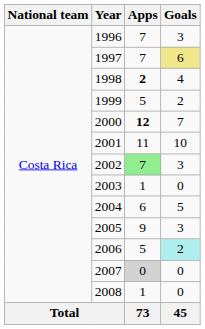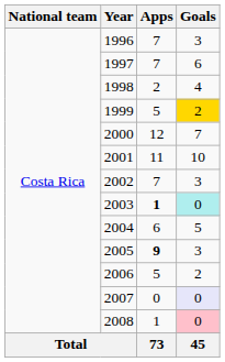1997 | Goals: khaki background -> no background
1998 | Apps: bold -> normal
1999 | Goals: no background -> gold background
2000 | Apps: bold -> normal
2002 | Apps: lightgreen background -> no background
2003 | Apps: normal -> bold
2003 | Goals: no background -> paleturquoise background
2005 | Apps: normal -> bold
2006 | Goals: paleturquoise background -> no background
2007 | Apps: lightgrey background -> no background
2007 | Goals: no background -> lavender background
2008 | Goals: no background -> pink background
